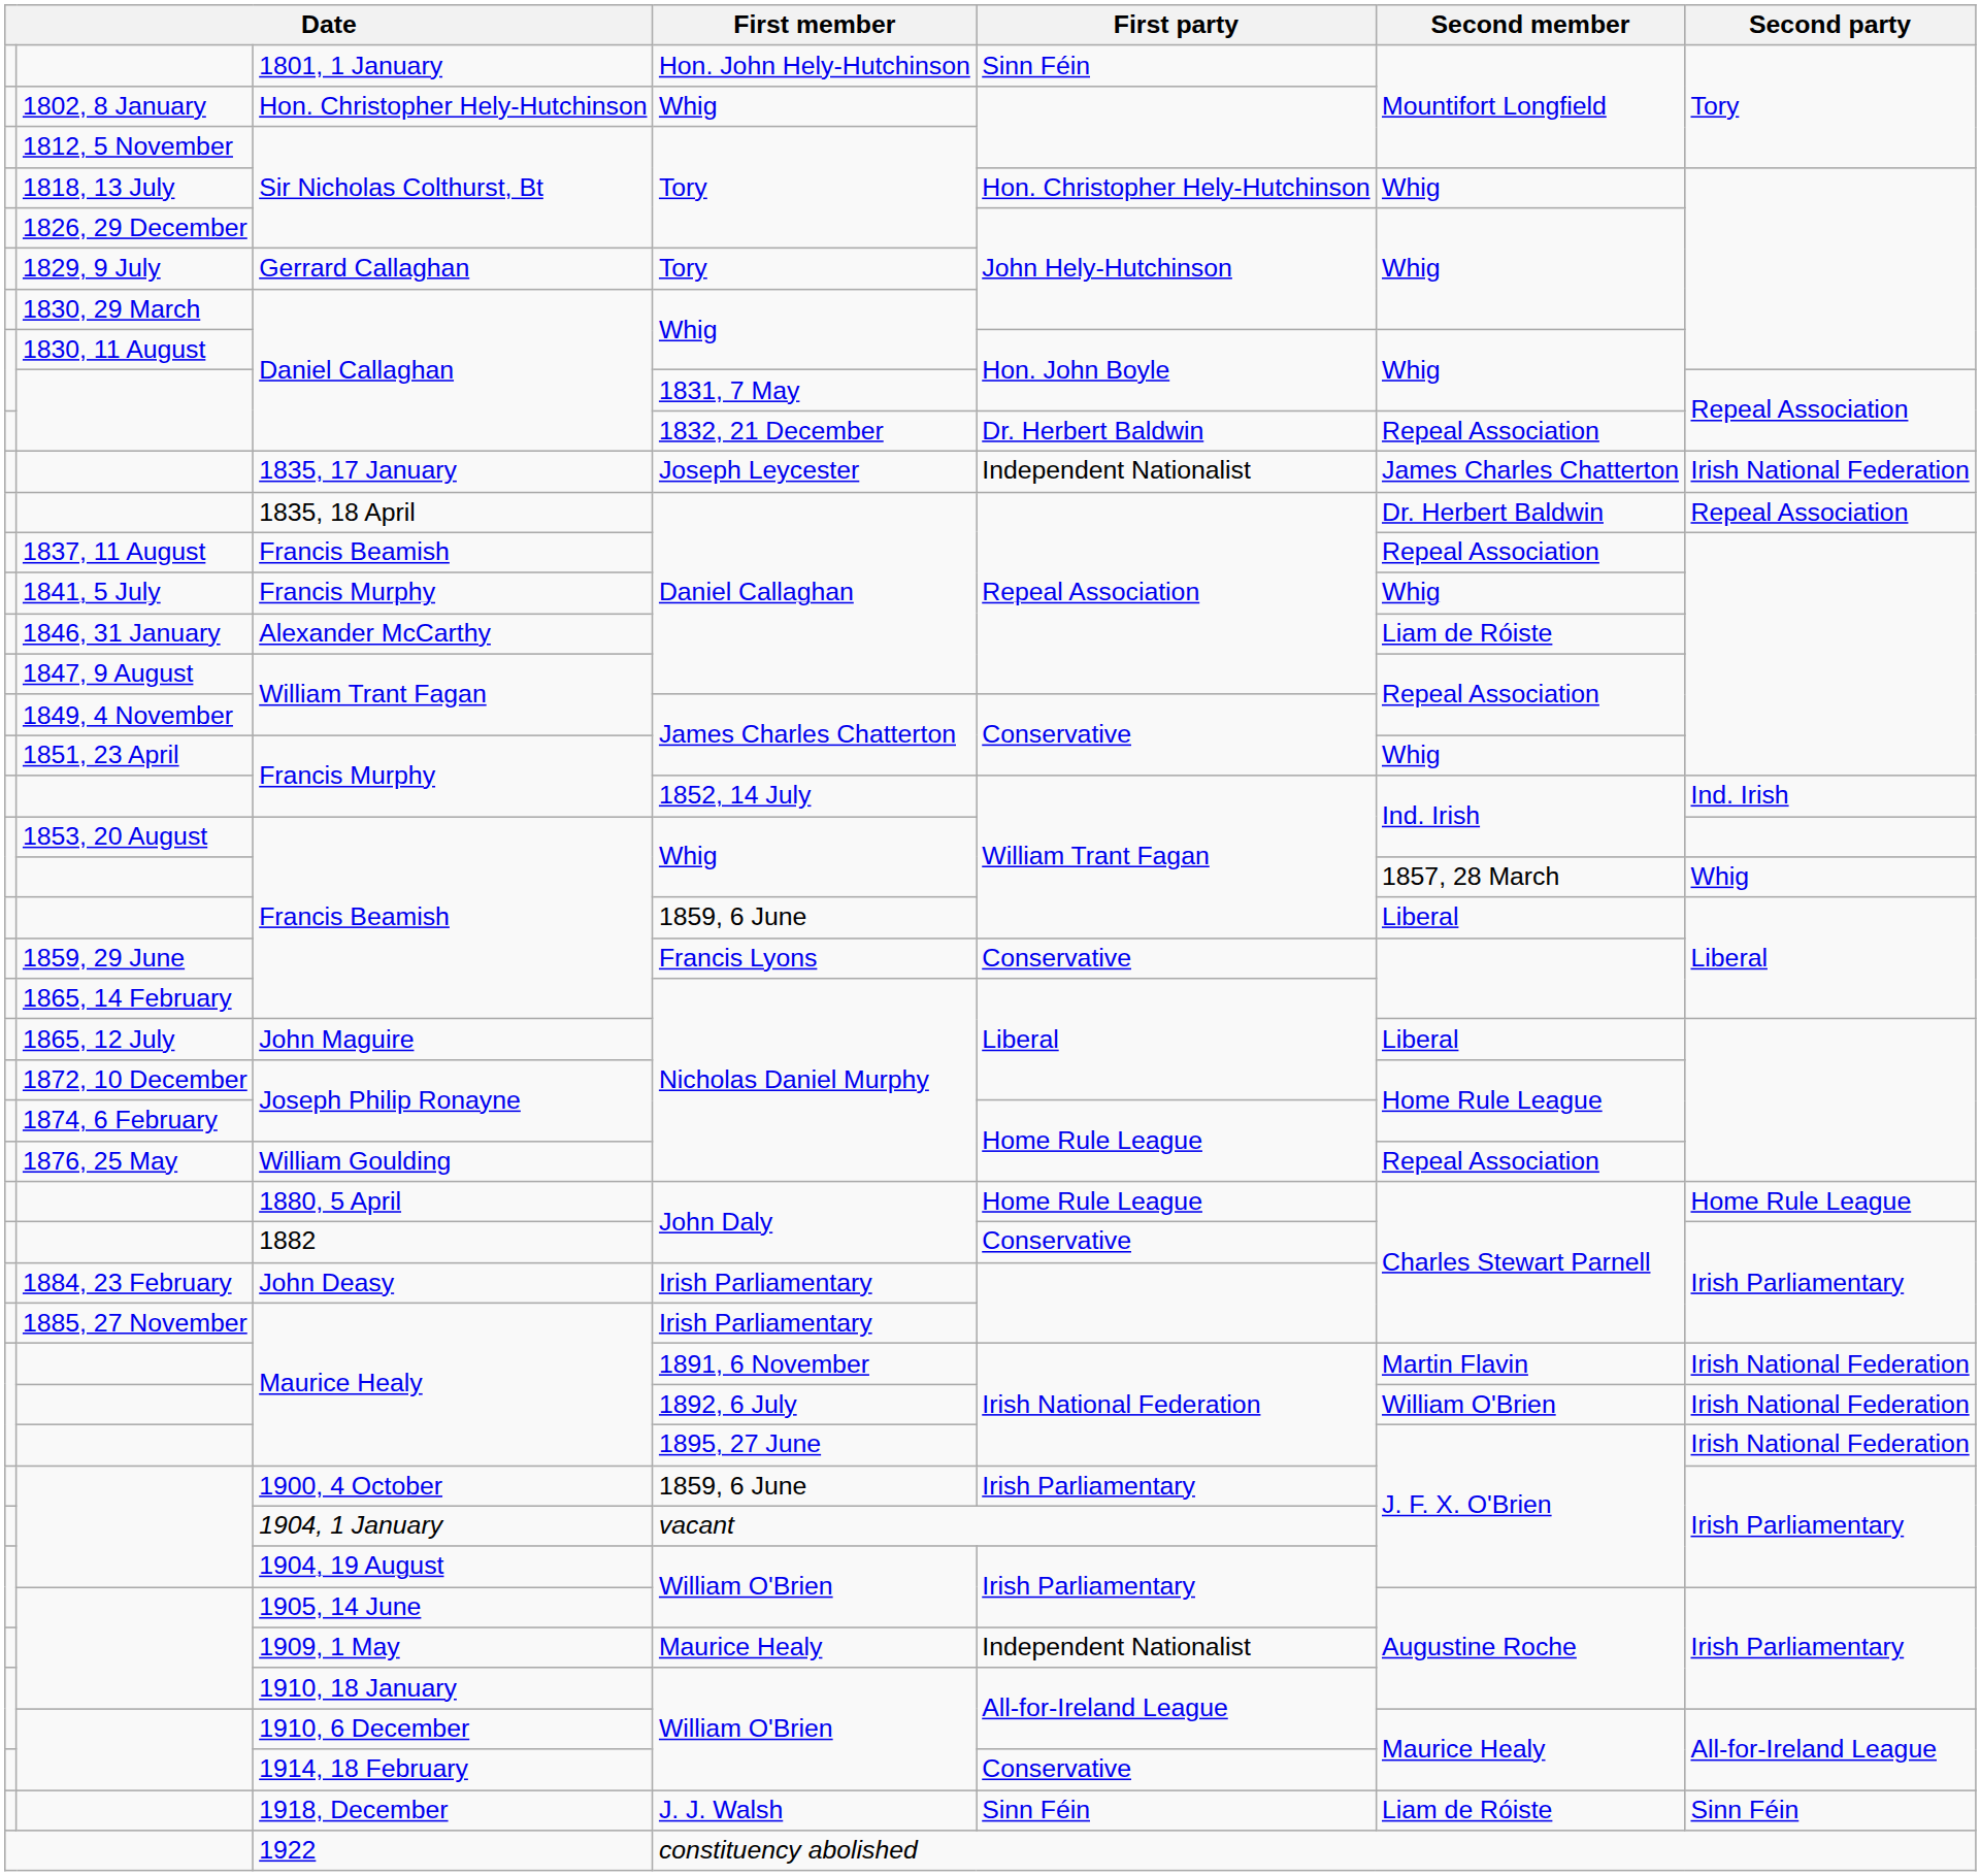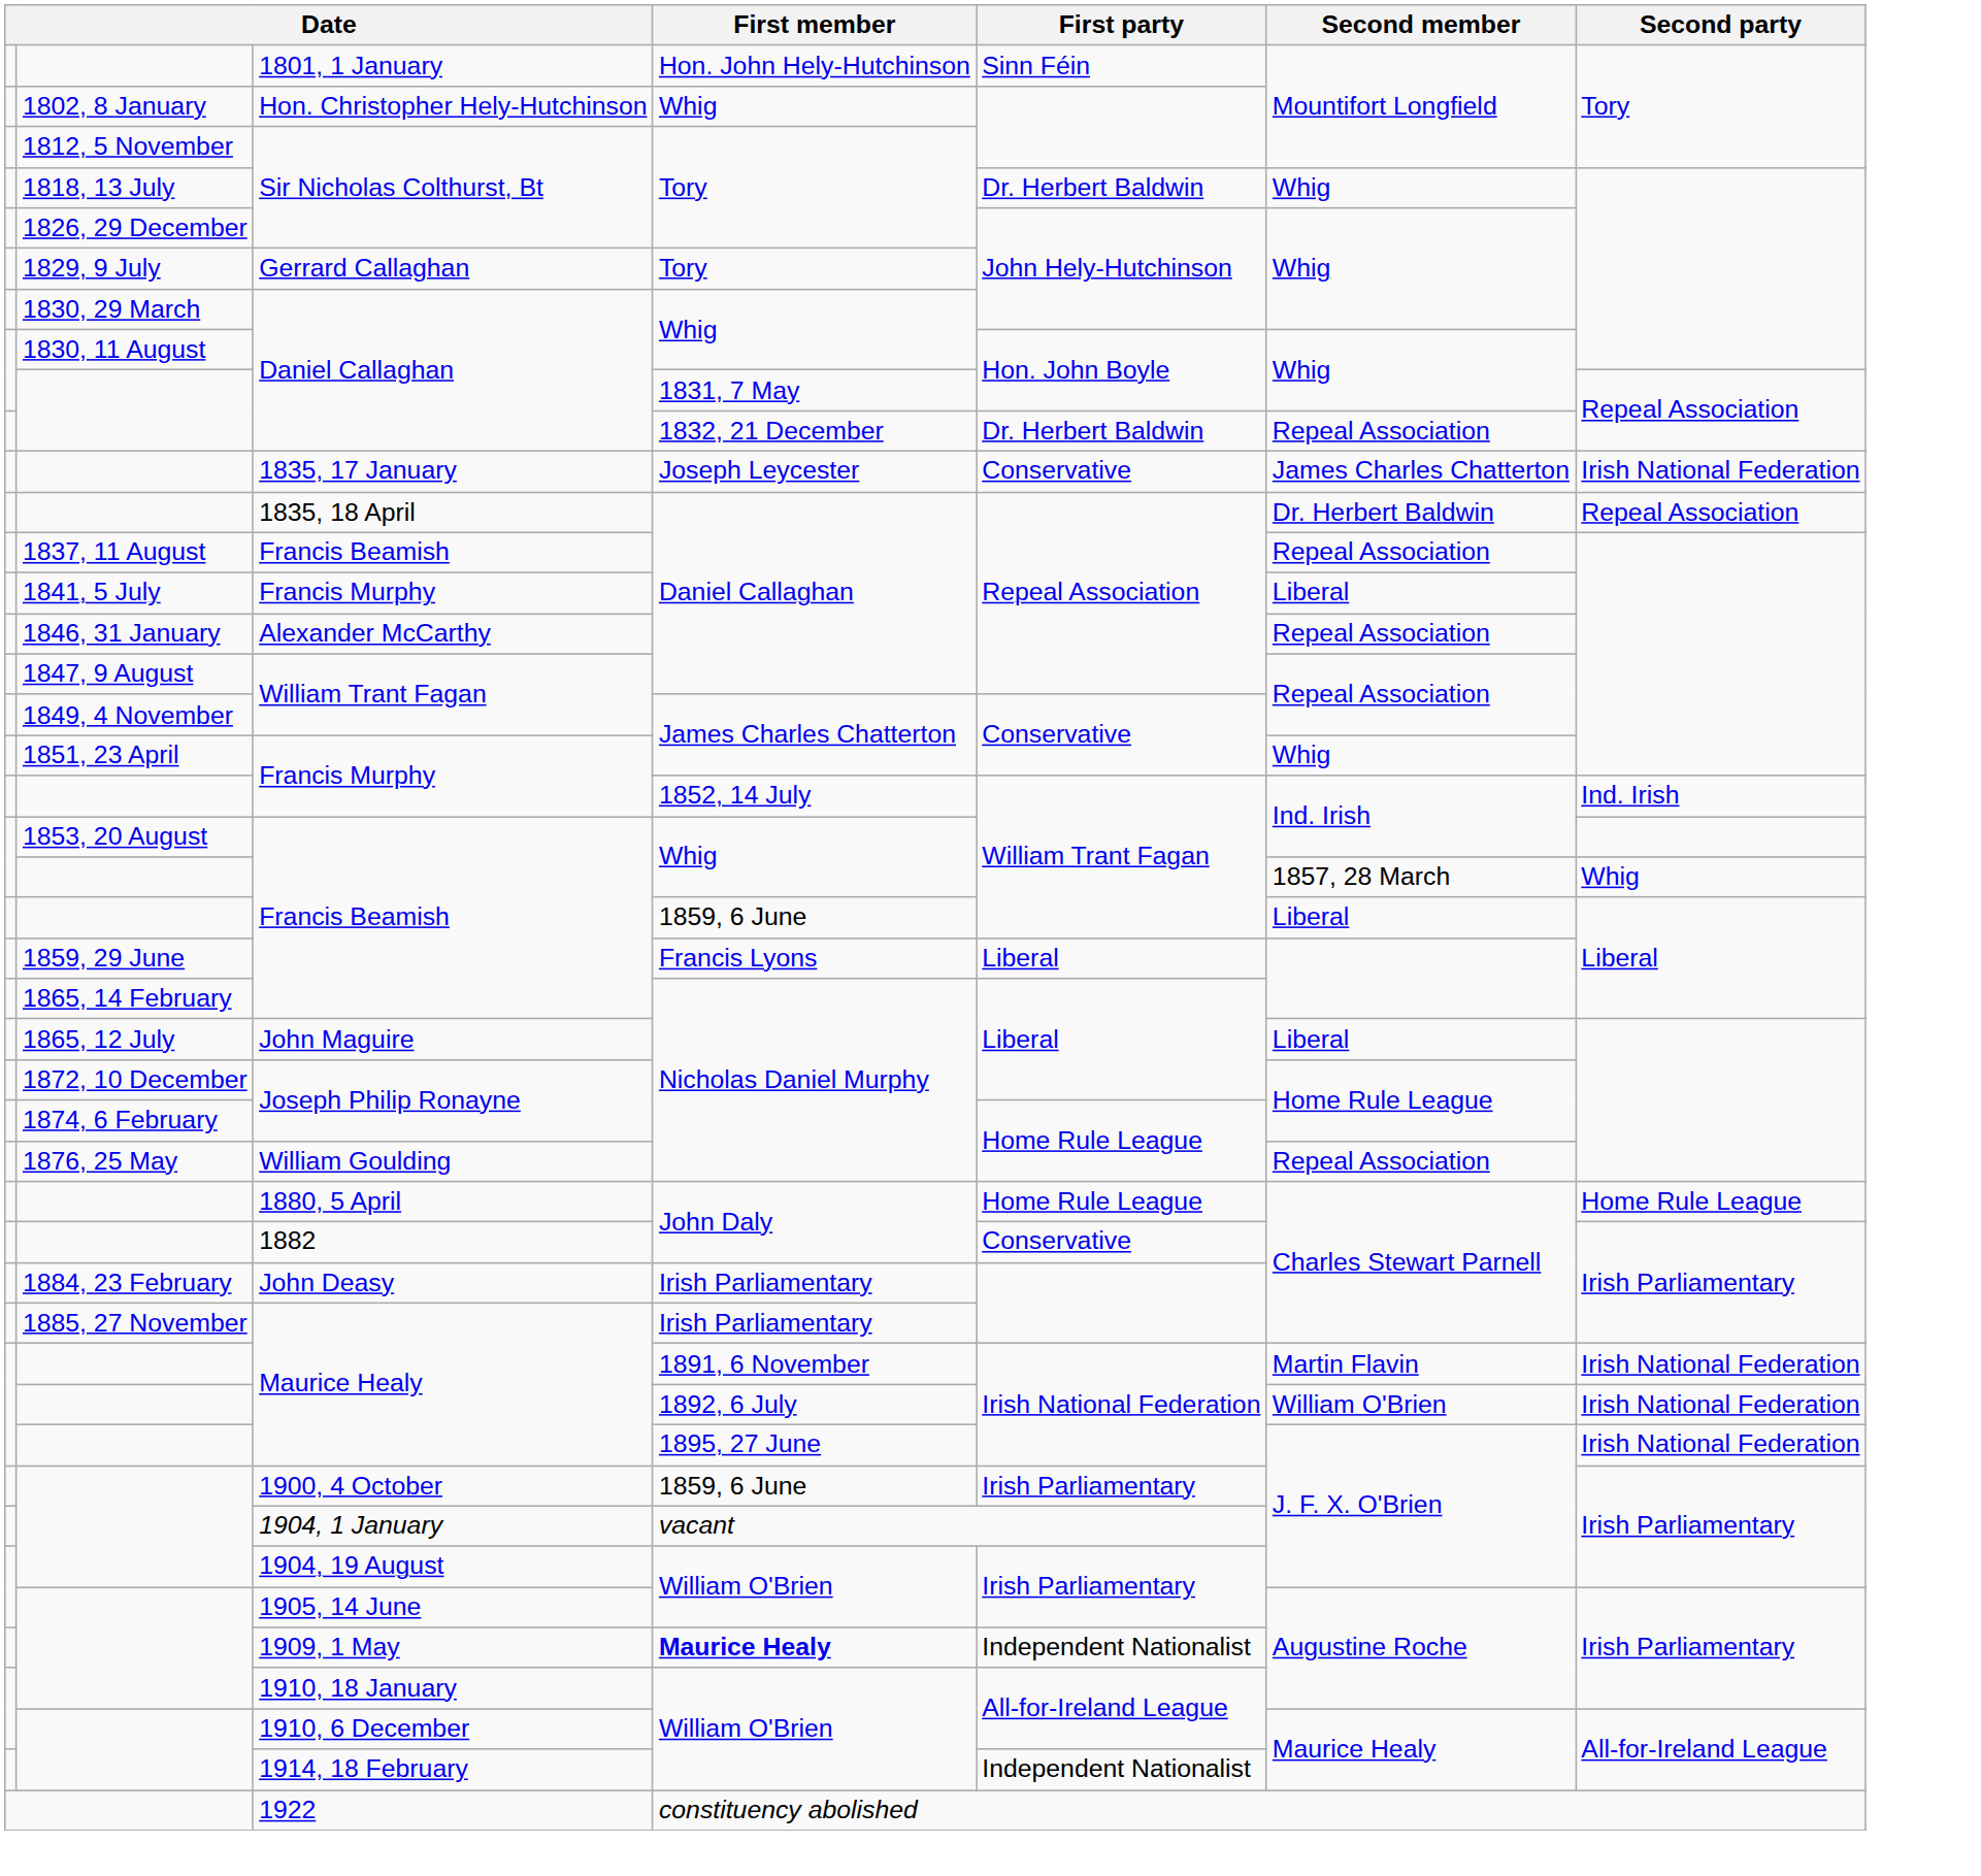1818, 13 July / Sir Nicholas Colthurst, Bt | First party: Hon. Christopher Hely-Hutchinson -> Dr. Herbert Baldwin
1835, 17 January | First party: Independent Nationalist -> Conservative
1841, 5 July / Francis Murphy | Second member: Whig -> Liberal
Alexander McCarthy | Second member: Liam de Róiste -> Repeal Association
1859, 29 June / Francis Beamish | First party: Conservative -> Liberal
1909, 1 May | First member: normal -> bold
1914, 18 February | First party: Conservative -> Independent Nationalist
- row: 1918, December | J. J. Walsh | Sinn Féin | Liam de Róiste | Sinn Féin
